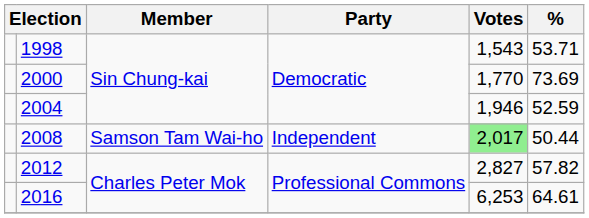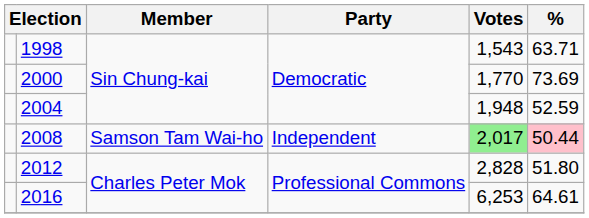1998 | %: 53.71 -> 63.71
2004 | Votes: 1,946 -> 1,948
2008 | %: no background -> pink background
2012 | Votes: 2,827 -> 2,828
2012 | %: 57.82 -> 51.80
